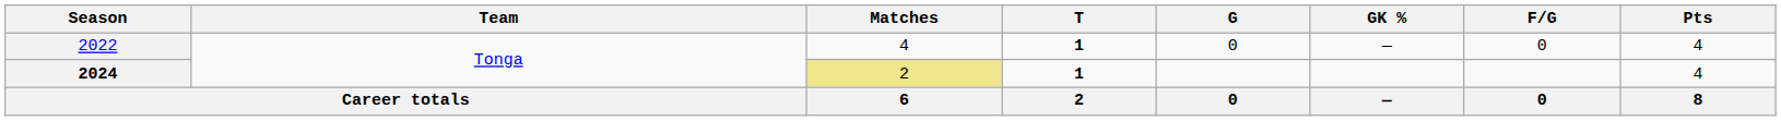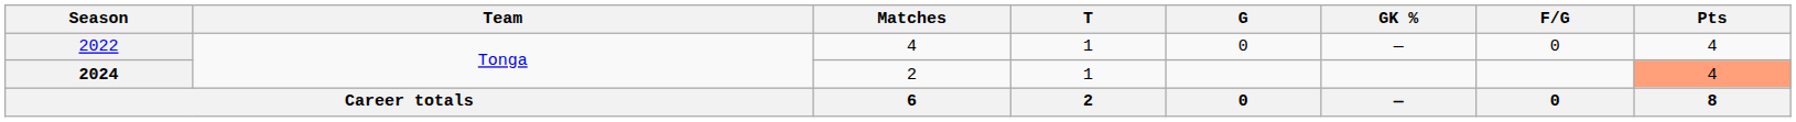2022 | T: bold -> normal
2024 | Matches: khaki background -> no background
2024 | T: bold -> normal
2024 | Pts: no background -> lightsalmon background
